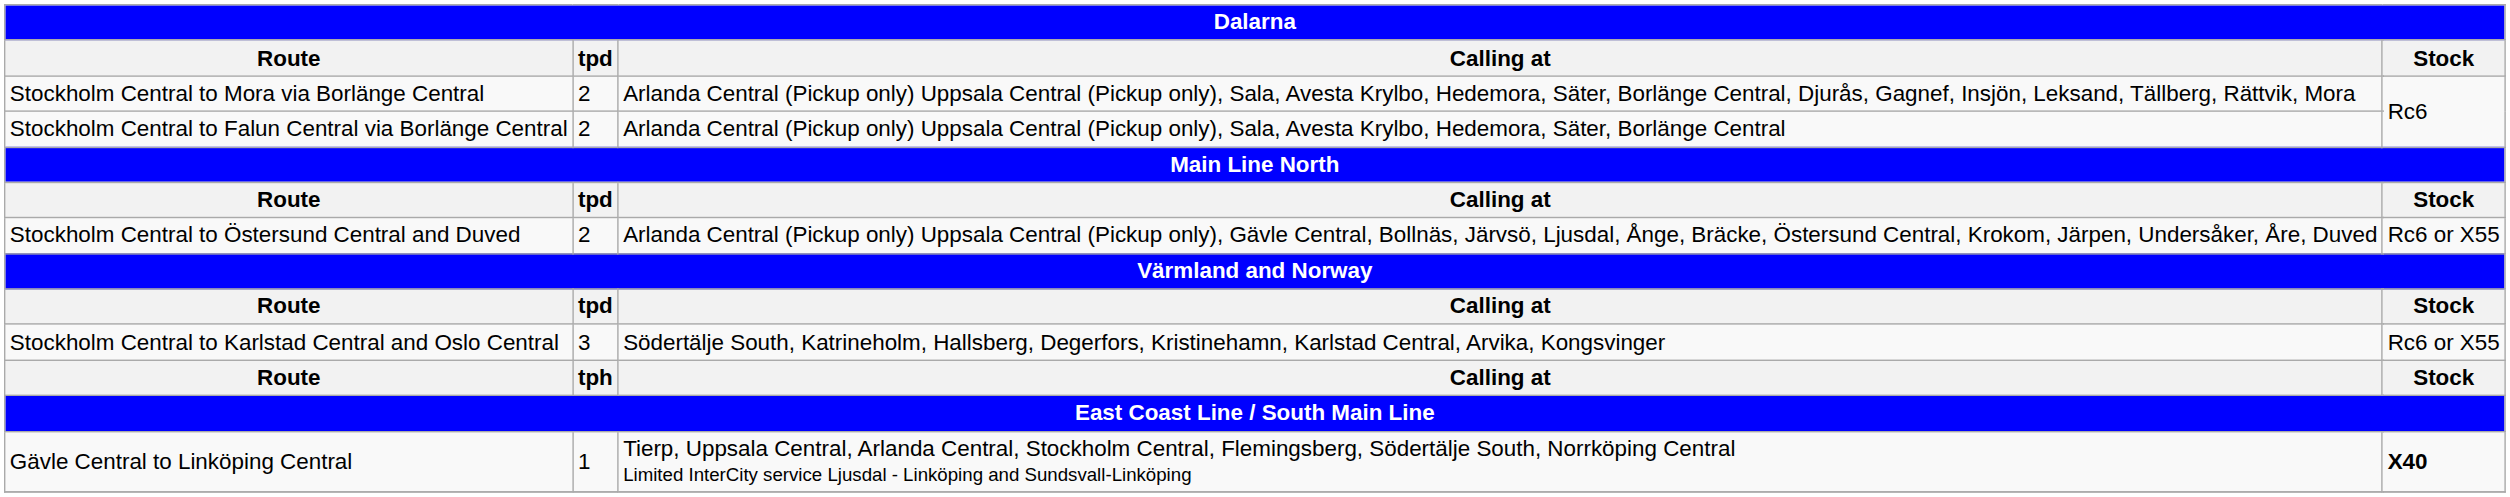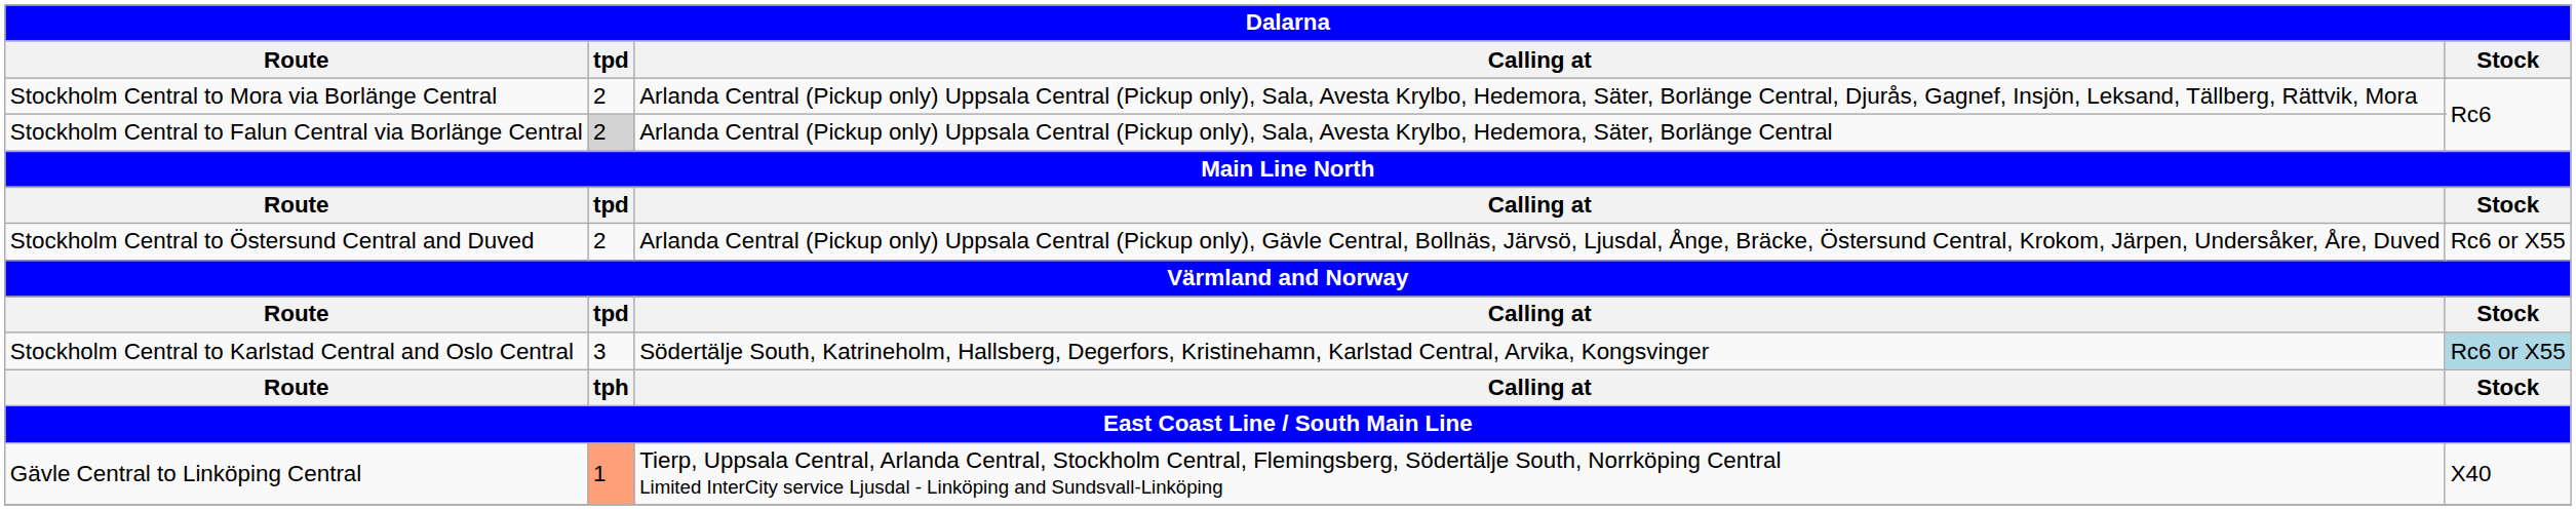Stockholm Central to Falun Central via Borlänge Central | tpd: no background -> lightgrey background
Stockholm Central to Karlstad Central and Oslo Central | Stock: no background -> lightblue background
Gävle Central to Linköping Central | tpd: no background -> lightsalmon background
Gävle Central to Linköping Central | Stock: bold -> normal
